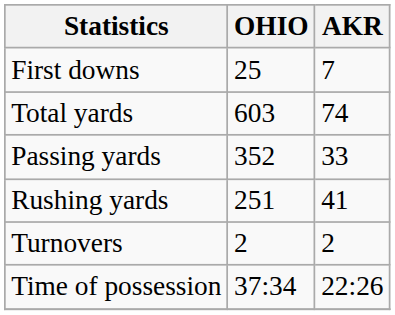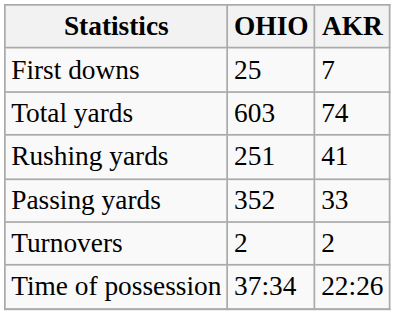rows swapped: Rushing yards <-> Passing yards
